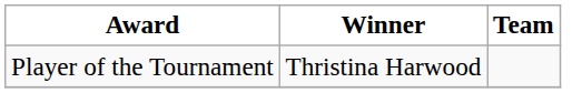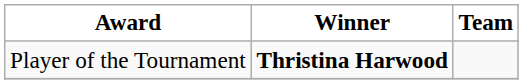Player of the Tournament | Winner: normal -> bold
